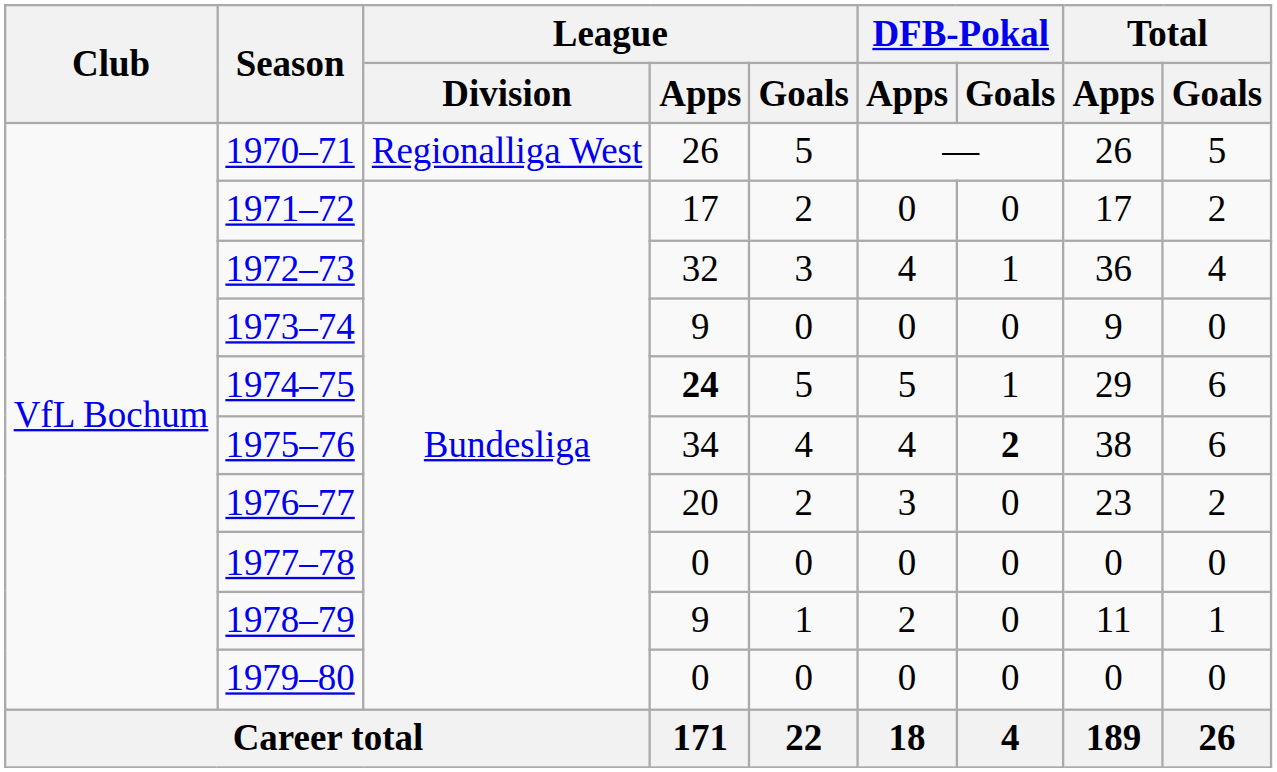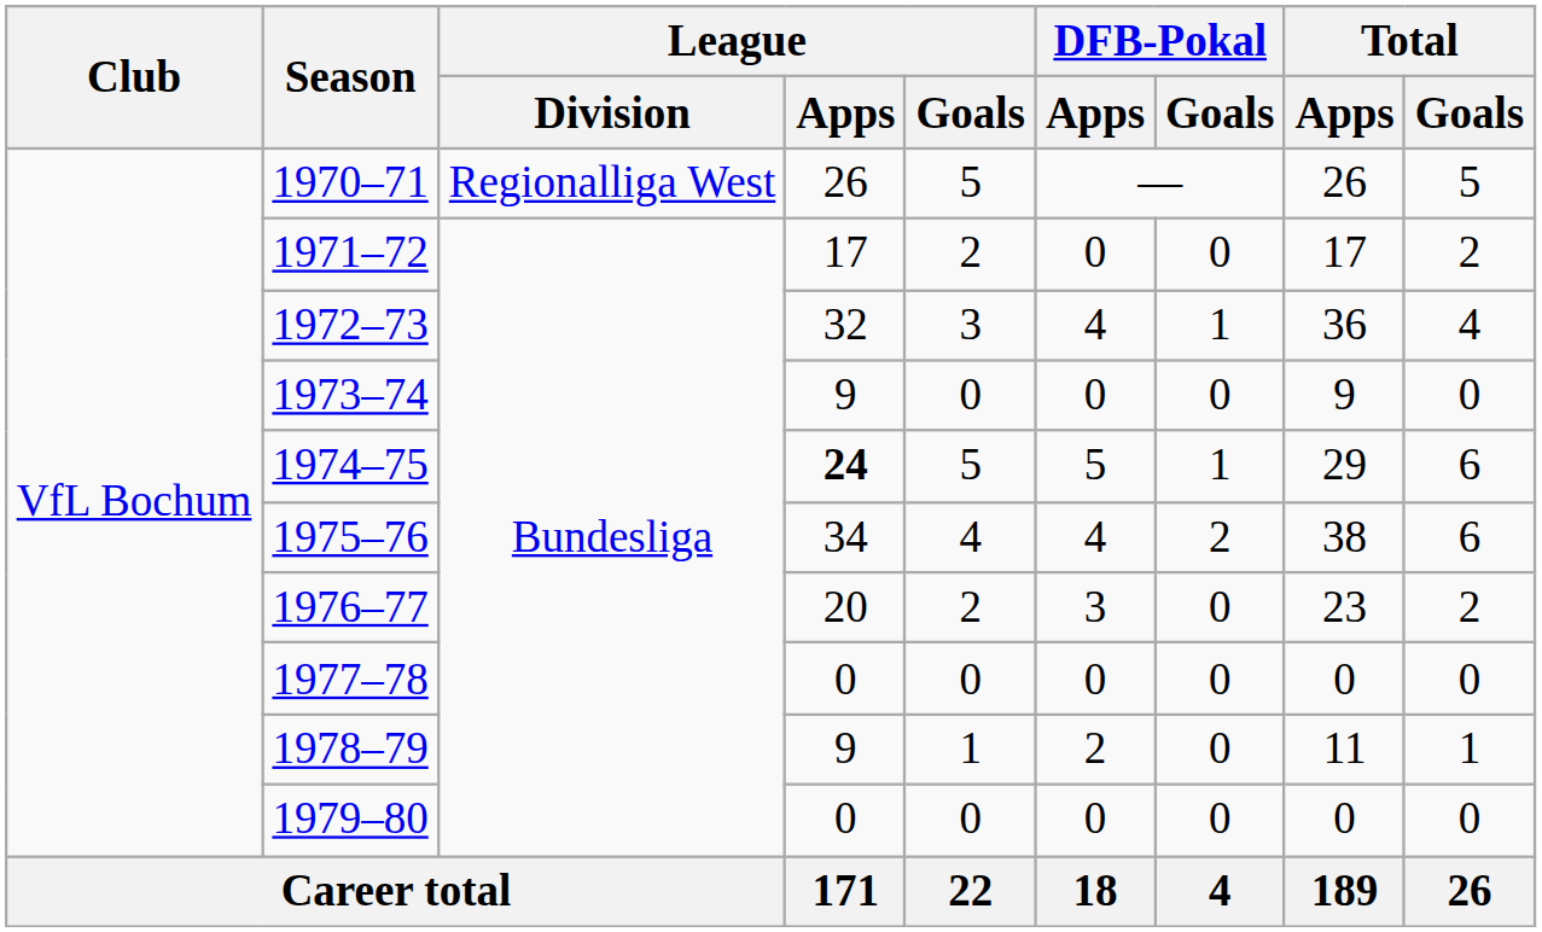1975–76 | DFB-Pokal / Goals: bold -> normal
